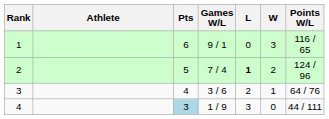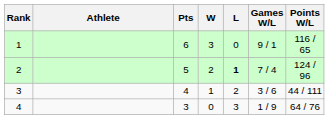columns swapped: W <-> Games W/L
row 4 | Points W/L: 64 / 76 -> 44 / 111
row 5 | Pts: lightblue background -> no background
row 5 | Points W/L: 44 / 111 -> 64 / 76
